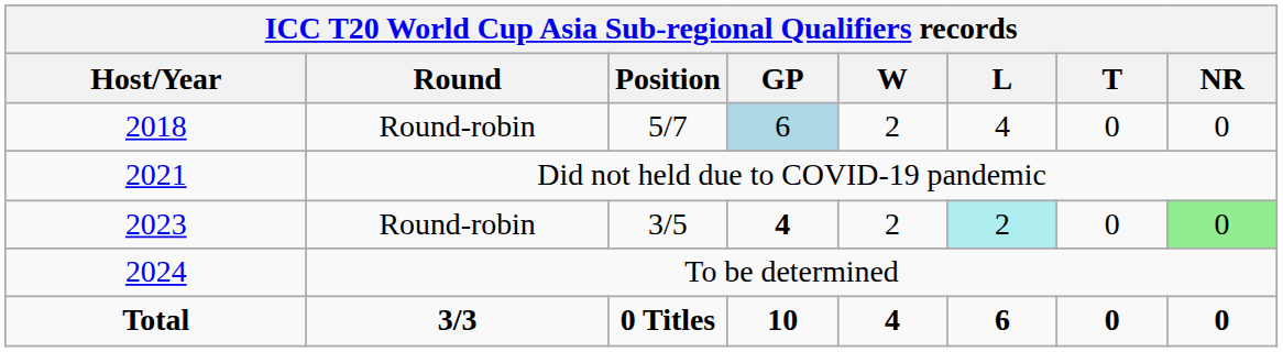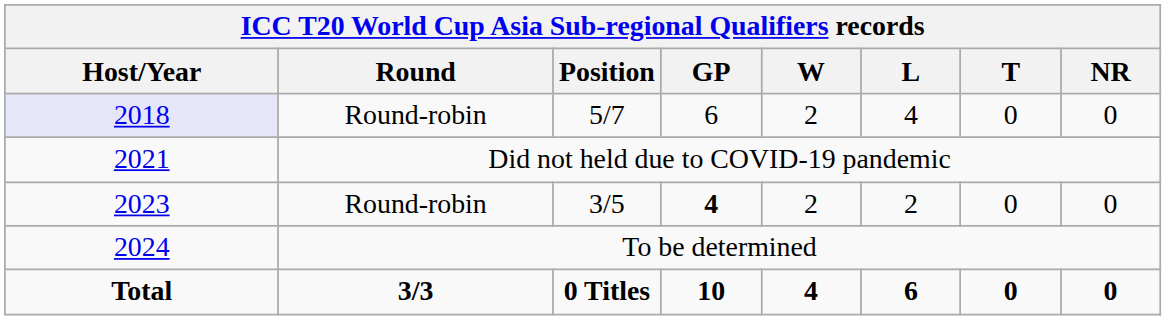5/7 | column 1: no background -> lavender background
5/7 | ICC T20 World Cup Asia Sub-regional Qualifiers records / GP: lightblue background -> no background
3/5 | ICC T20 World Cup Asia Sub-regional Qualifiers records / L: paleturquoise background -> no background
3/5 | ICC T20 World Cup Asia Sub-regional Qualifiers records / NR: lightgreen background -> no background
